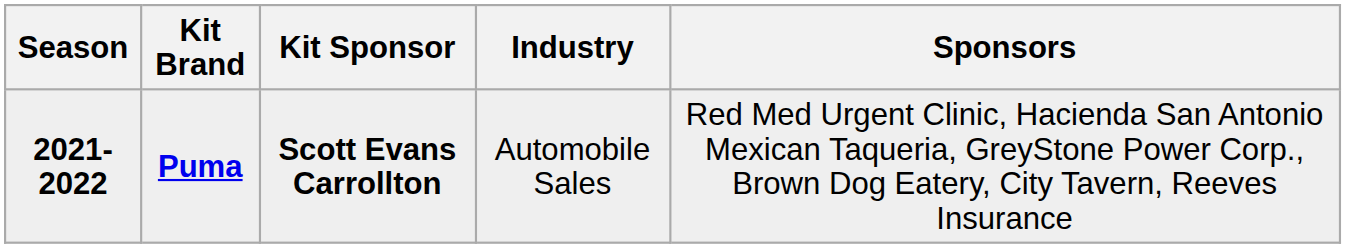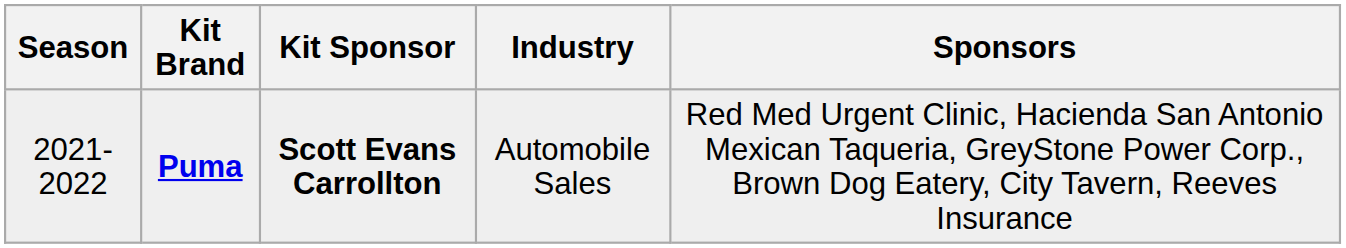Puma | Season: bold -> normal
